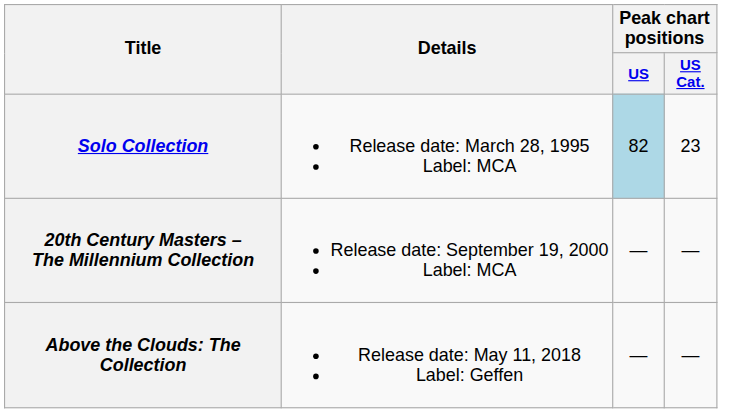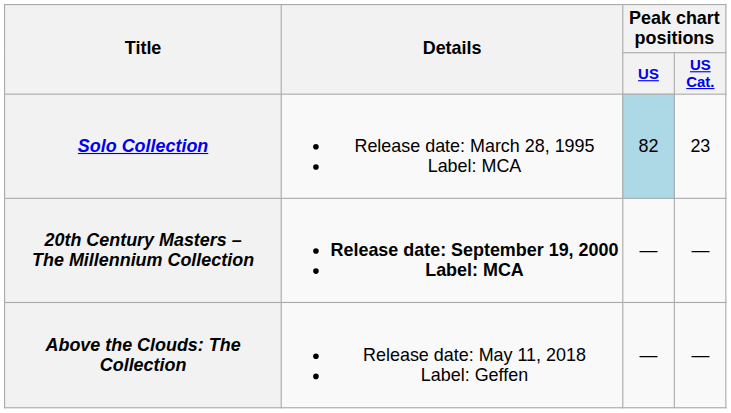20th Century Masters – The Millennium Collection | Details: normal -> bold
